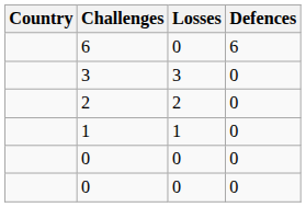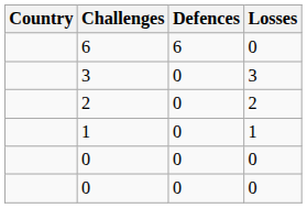columns swapped: Defences <-> Losses
